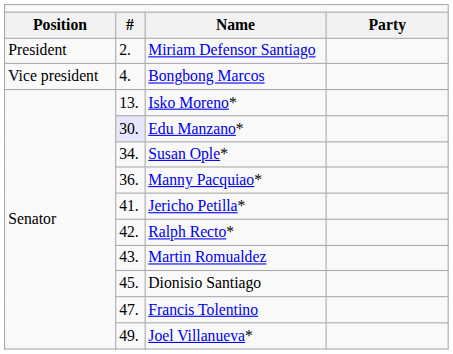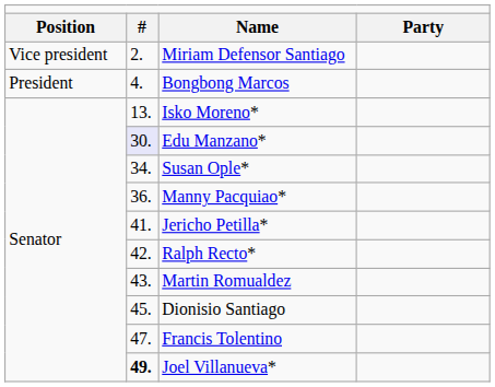Miriam Defensor Santiago | column 1: President -> Vice president
Bongbong Marcos | column 1: Vice president -> President
Joel Villanueva* | column 2: normal -> bold
